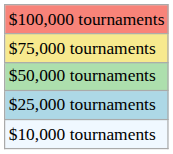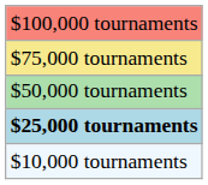row 4 | column 1: normal -> bold
